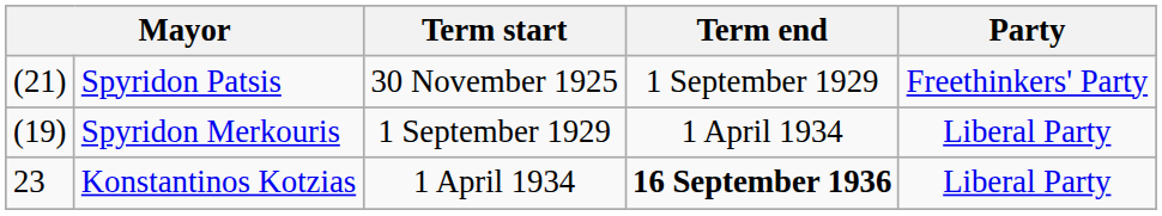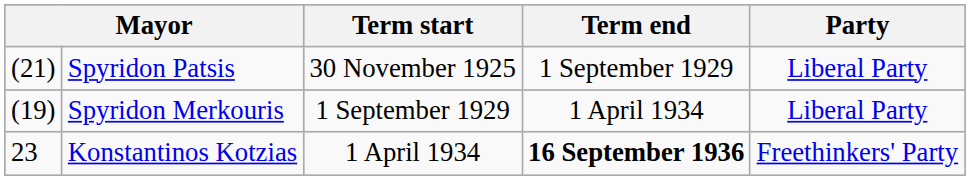Spyridon Patsis | Party: Freethinkers' Party -> Liberal Party
Konstantinos Kotzias | Party: Liberal Party -> Freethinkers' Party
